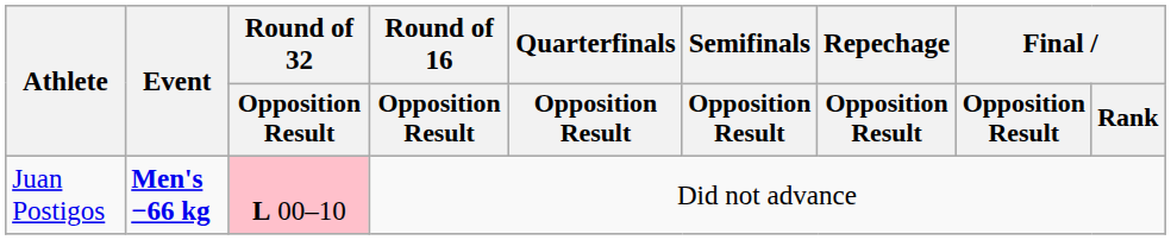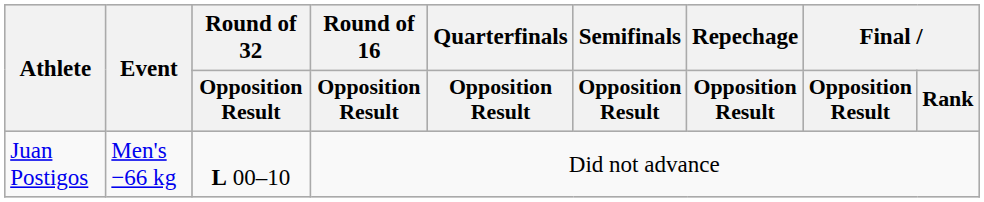Juan Postigos | Event: bold -> normal
Juan Postigos | Round of 32 / Opposition Result: pink background -> no background
